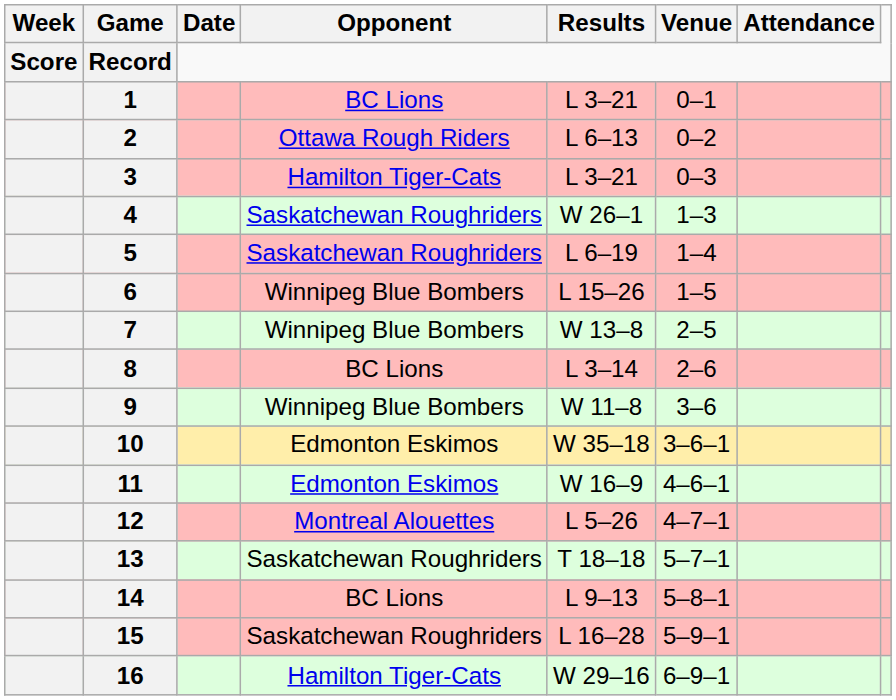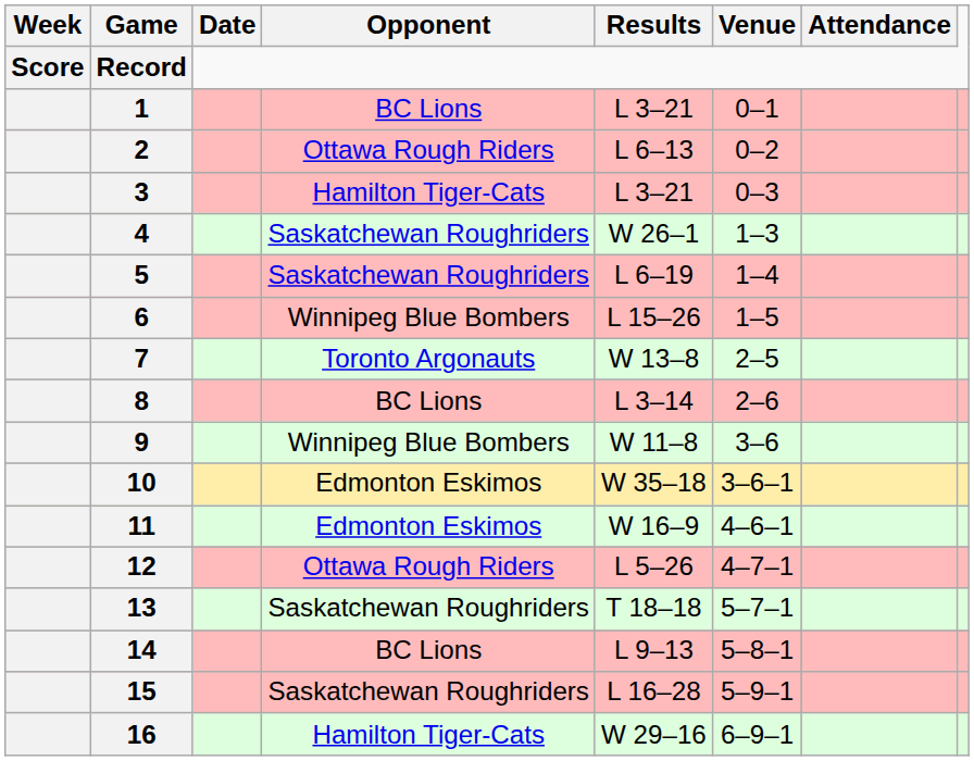7 | Opponent: Winnipeg Blue Bombers -> Toronto Argonauts
12 | Opponent: Montreal Alouettes -> Ottawa Rough Riders
